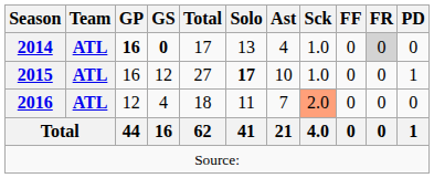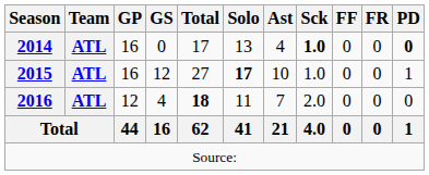2014 | GP: bold -> normal
2014 | GS: bold -> normal
2014 | Sck: normal -> bold
2014 | FR: lightgrey background -> no background
2014 | PD: normal -> bold
2016 | Total: normal -> bold
2016 | Sck: lightsalmon background -> no background
